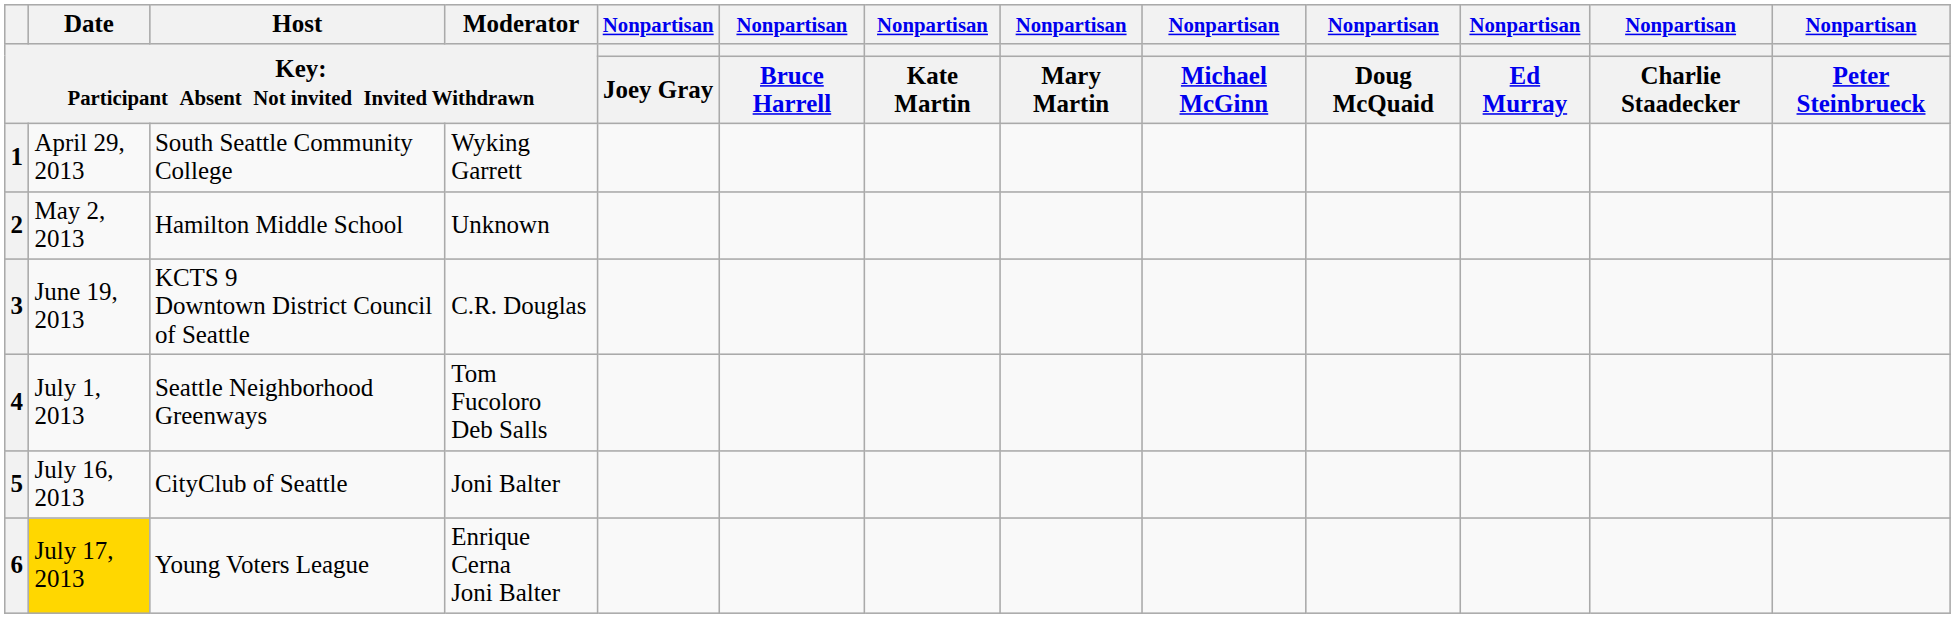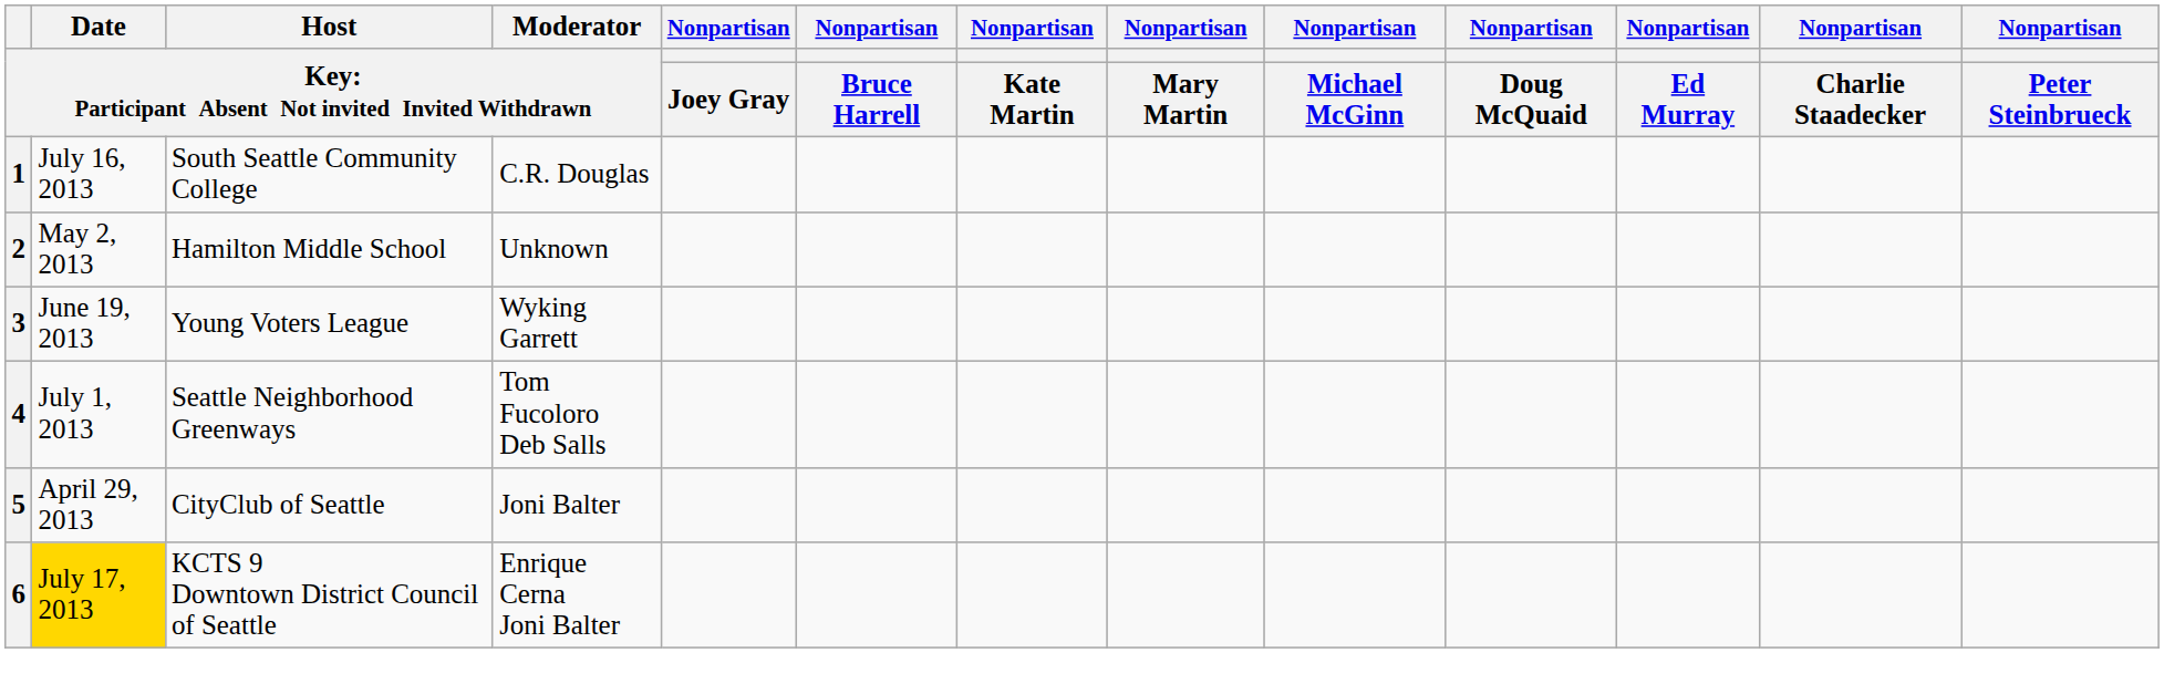1 | column 2: April 29, 2013 -> July 16, 2013
1 | column 4: Wyking Garrett -> C.R. Douglas
3 | column 3: KCTS 9 Downtown District Council of Seattle -> Young Voters League
3 | column 4: C.R. Douglas -> Wyking Garrett
5 | column 2: July 16, 2013 -> April 29, 2013
6 | column 3: Young Voters League -> KCTS 9 Downtown District Council of Seattle
